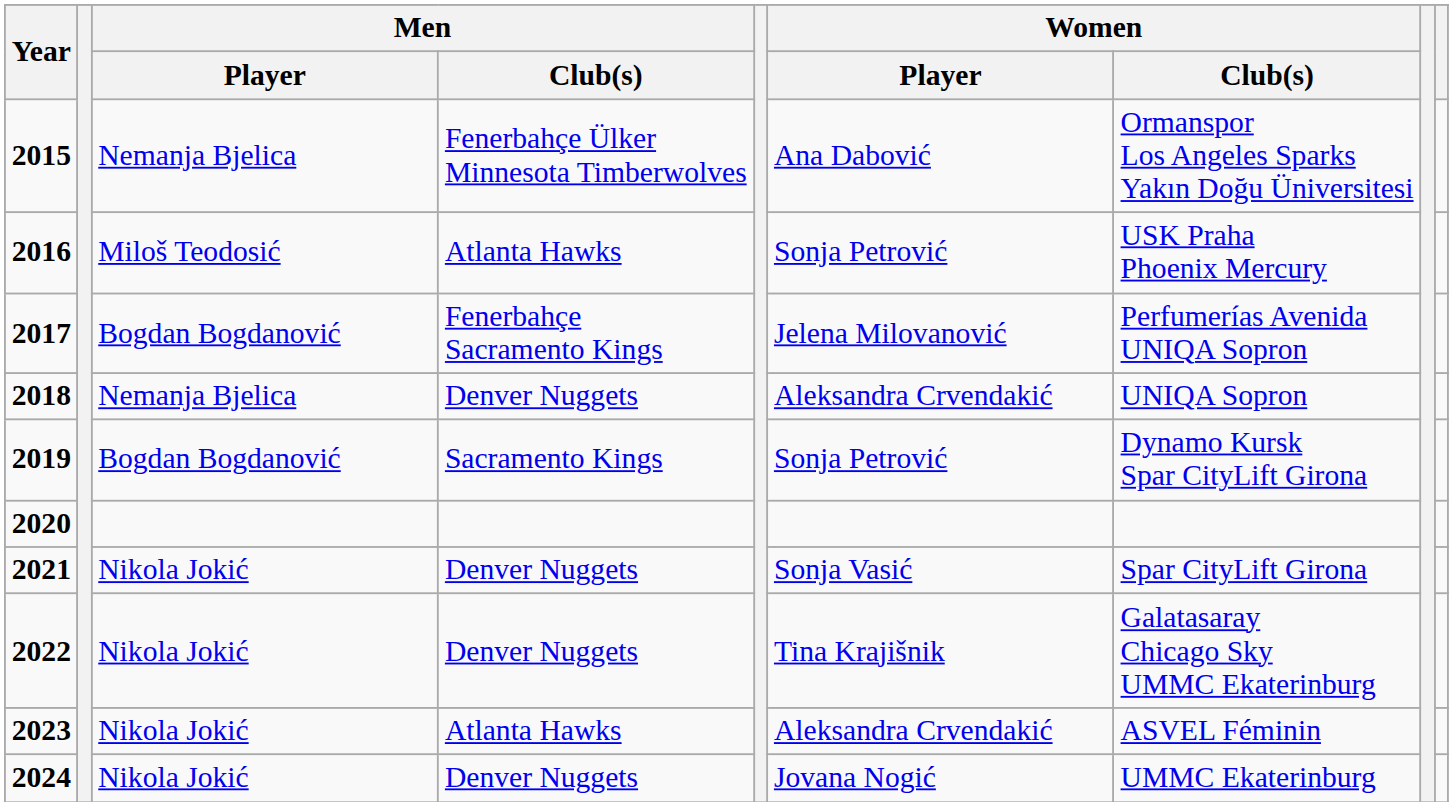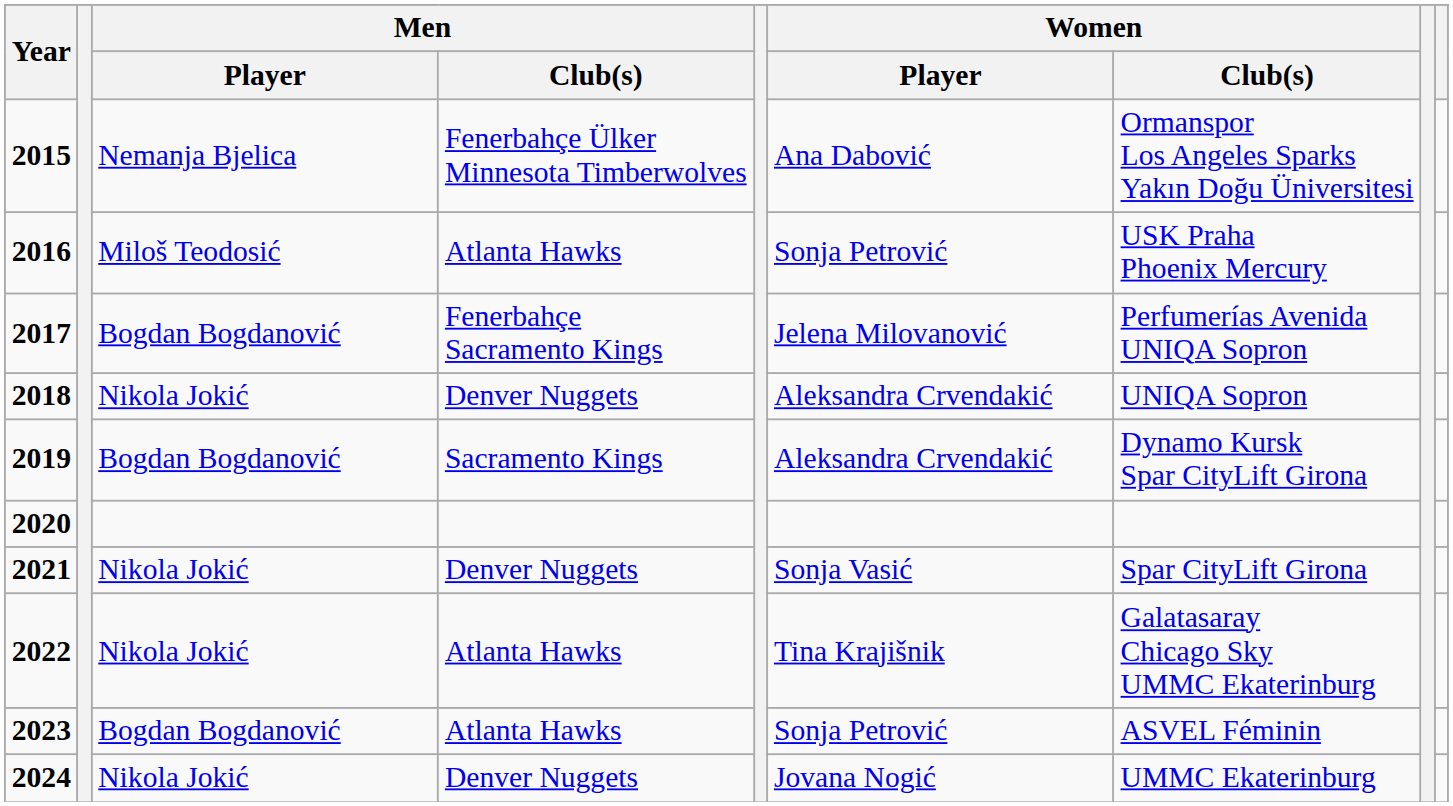2018 | Men / Player: Nemanja Bjelica -> Nikola Jokić
2019 | Women / Player: Sonja Petrović -> Aleksandra Crvendakić
2022 | Men / Club(s): Denver Nuggets -> Atlanta Hawks
2023 | Men / Player: Nikola Jokić -> Bogdan Bogdanović
2023 | Women / Player: Aleksandra Crvendakić -> Sonja Petrović
